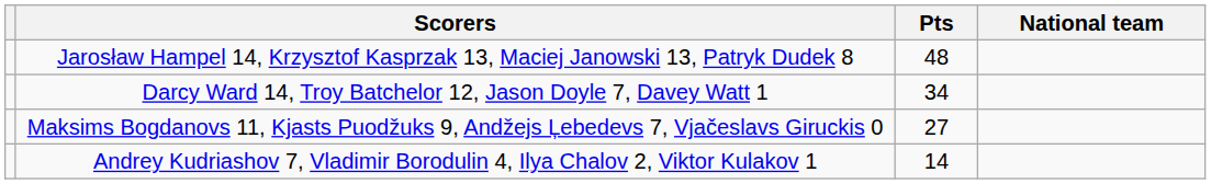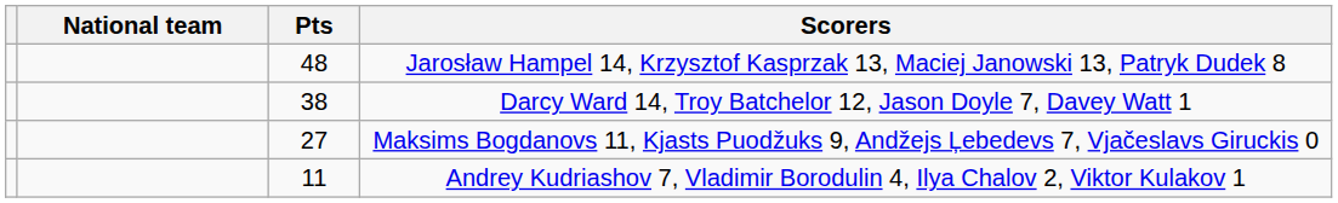columns swapped: National team <-> Scorers
row 3 | Pts: 34 -> 38
row 5 | Pts: 14 -> 11
